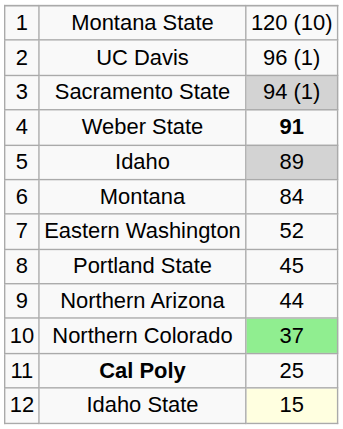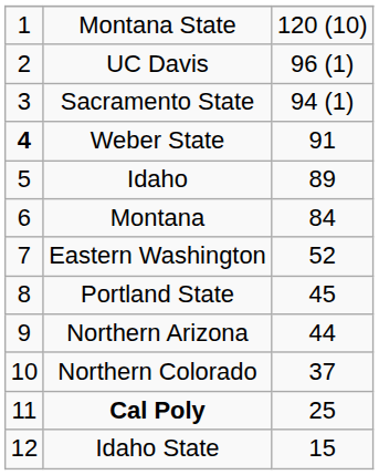Sacramento State | column 3: lightgrey background -> no background
Weber State | column 1: normal -> bold
Weber State | column 3: bold -> normal
Idaho | column 3: lightgrey background -> no background
Northern Colorado | column 3: lightgreen background -> no background
Idaho State | column 3: lightyellow background -> no background
